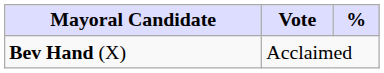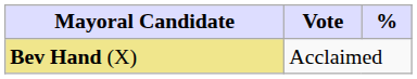Bev Hand (X) | Mayoral Candidate: no background -> khaki background
